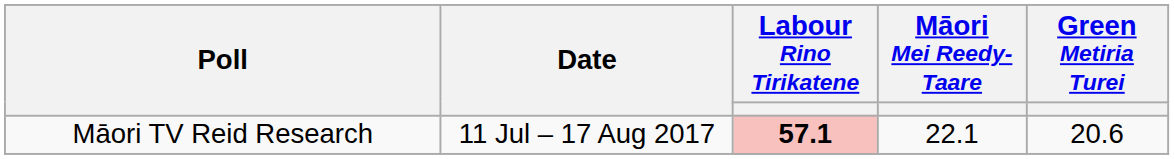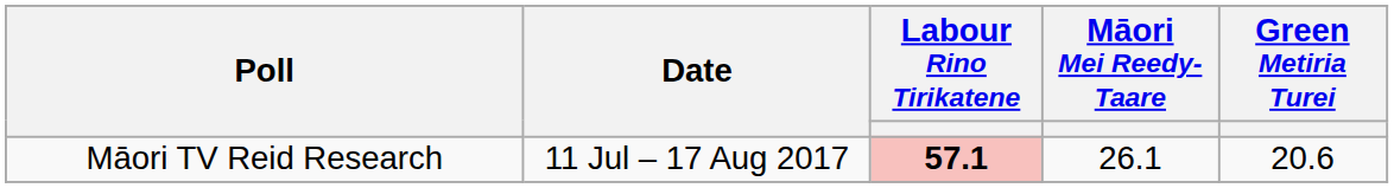Māori TV Reid Research | Māori Mei Reedy-Taare: 22.1 -> 26.1
